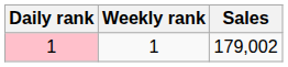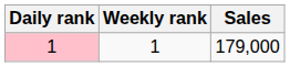row 2 | Sales: 179,002 -> 179,000
